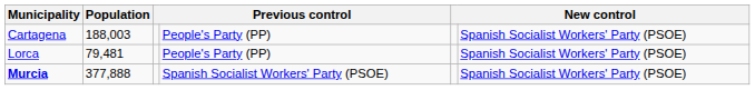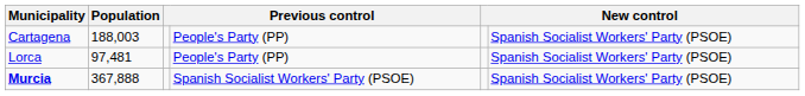Lorca | Population: 79,481 -> 97,481
Murcia | Population: 377,888 -> 367,888
